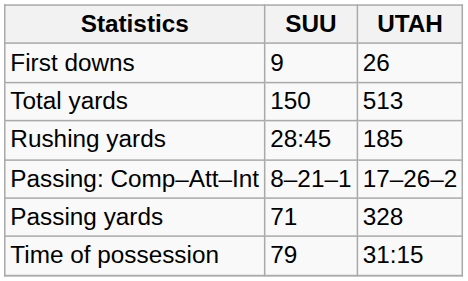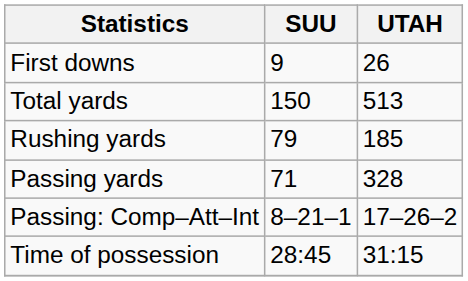Rushing yards | SUU: 28:45 -> 79
rows swapped: Passing yards <-> Passing: Comp–Att–Int
Time of possession | SUU: 79 -> 28:45
